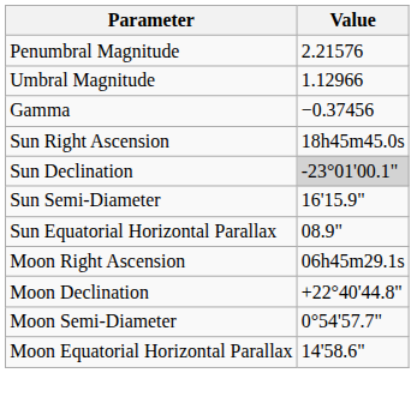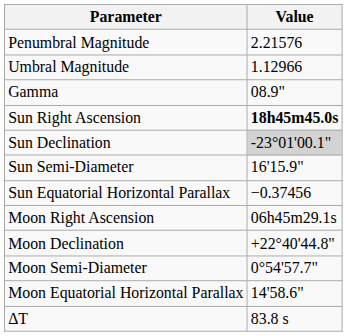Gamma | Value: −0.37456 -> 08.9"
Sun Right Ascension | Value: normal -> bold
Sun Equatorial Horizontal Parallax | Value: 08.9" -> −0.37456
+ row: ΔT | 83.8 s
